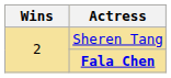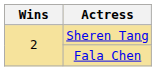Fala Chen | Actress: bold -> normal
